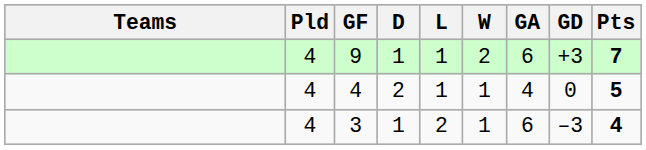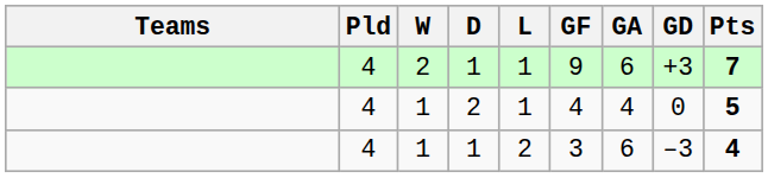columns swapped: W <-> GF
